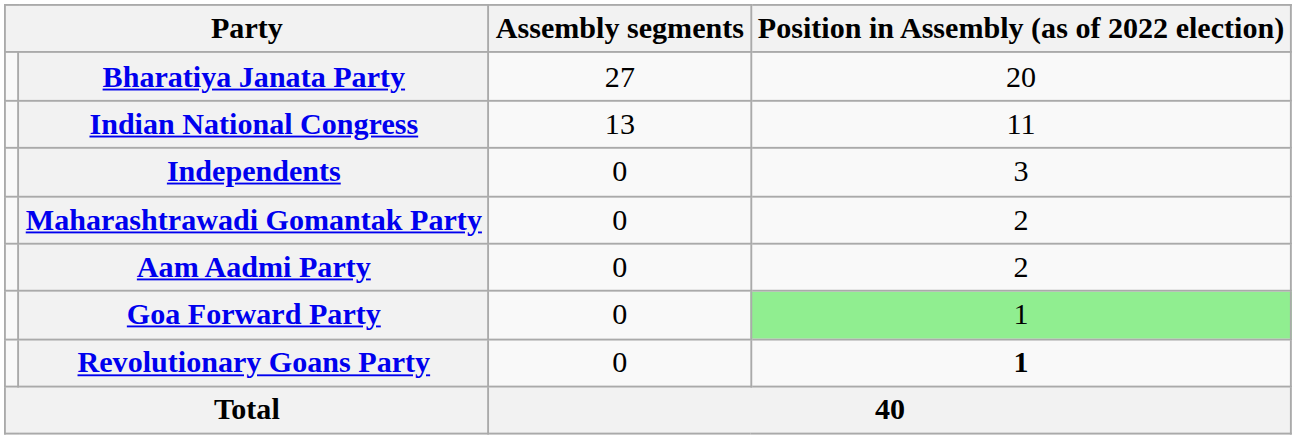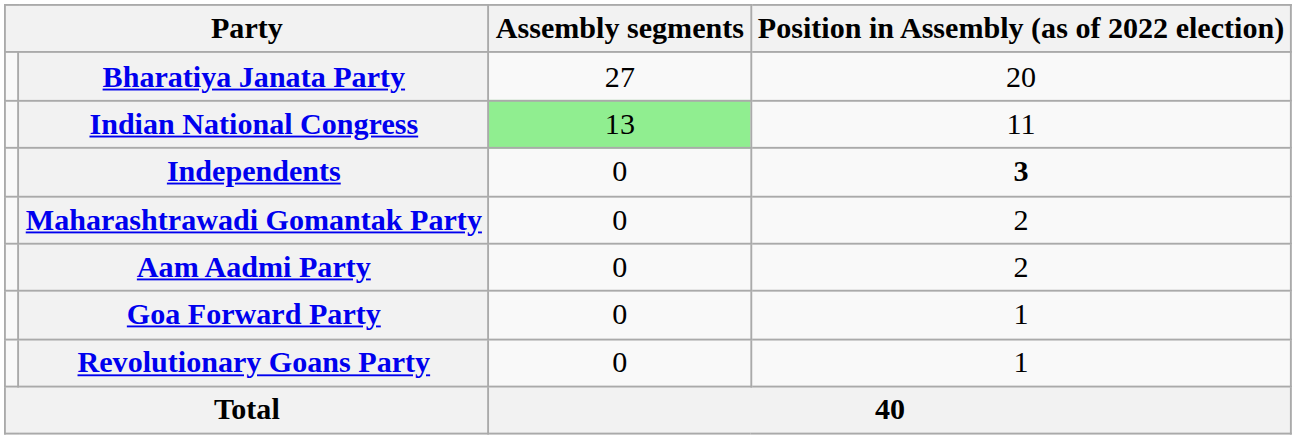Indian National Congress | Assembly segments: no background -> lightgreen background
Independents | Position in Assembly (as of 2022 election): normal -> bold
Goa Forward Party | Position in Assembly (as of 2022 election): lightgreen background -> no background
Revolutionary Goans Party | Position in Assembly (as of 2022 election): bold -> normal
